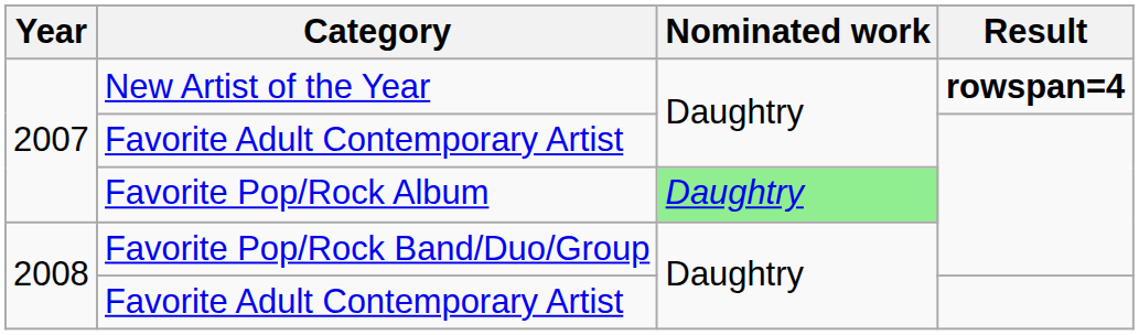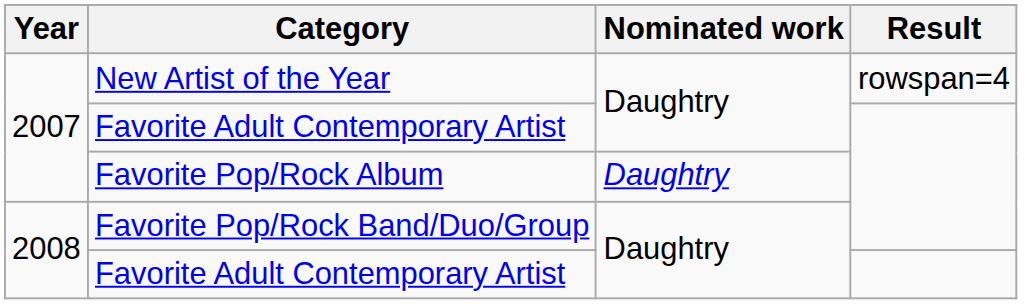New Artist of the Year | Result: bold -> normal
Favorite Pop/Rock Album | Nominated work: lightgreen background -> no background
